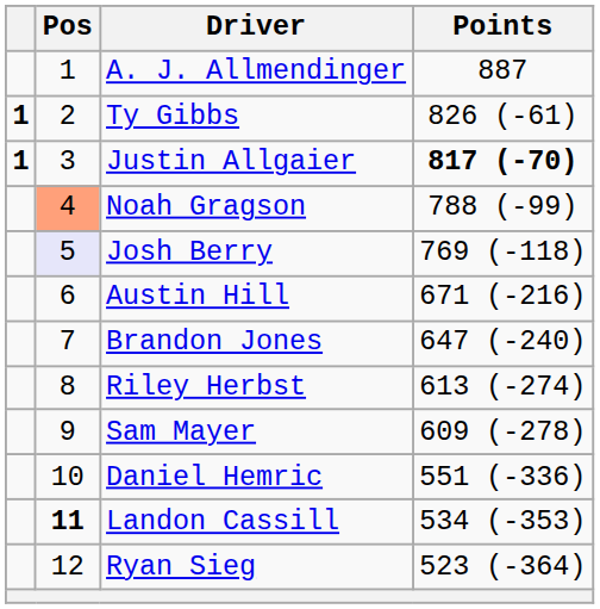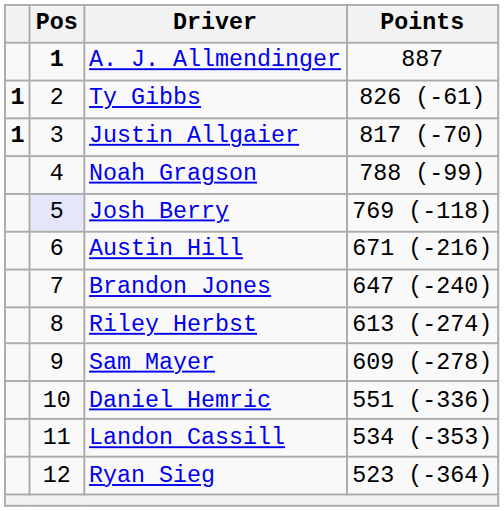A. J. Allmendinger | Pos: normal -> bold
Justin Allgaier | Points: bold -> normal
Noah Gragson | Pos: lightsalmon background -> no background
Landon Cassill | Pos: bold -> normal
